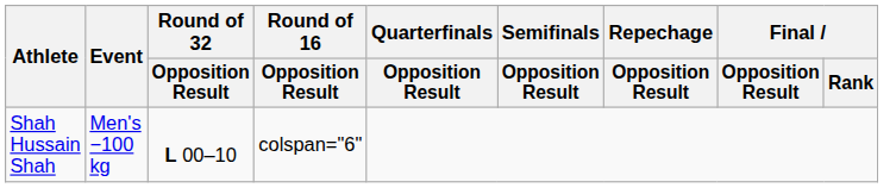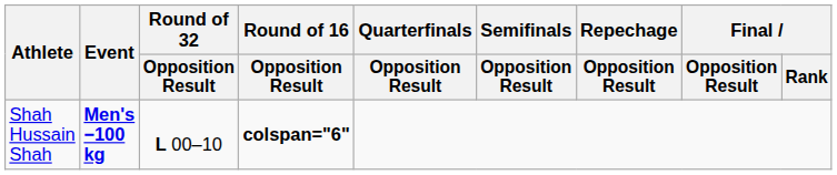Shah Hussain Shah | Event: normal -> bold
Shah Hussain Shah | Round of 16 / Opposition Result: normal -> bold
